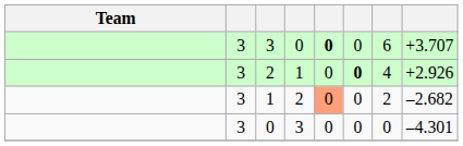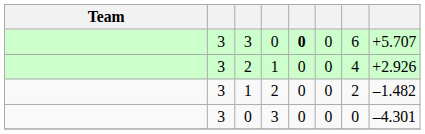row 2 | column 8: +3.707 -> +5.707
row 3 | column 6: bold -> normal
row 4 | column 5: lightsalmon background -> no background
row 4 | column 8: –2.682 -> –1.482
